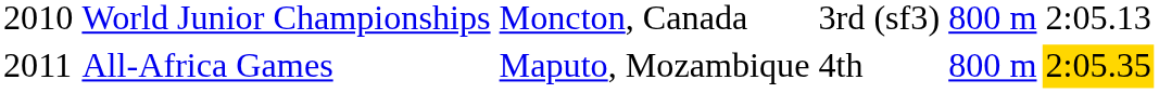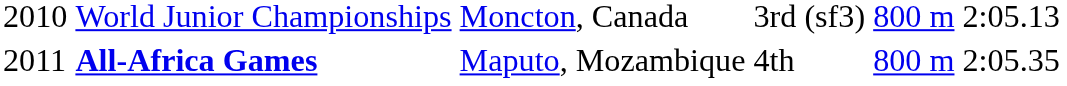row 2 | column 2: normal -> bold
row 2 | column 6: gold background -> no background
